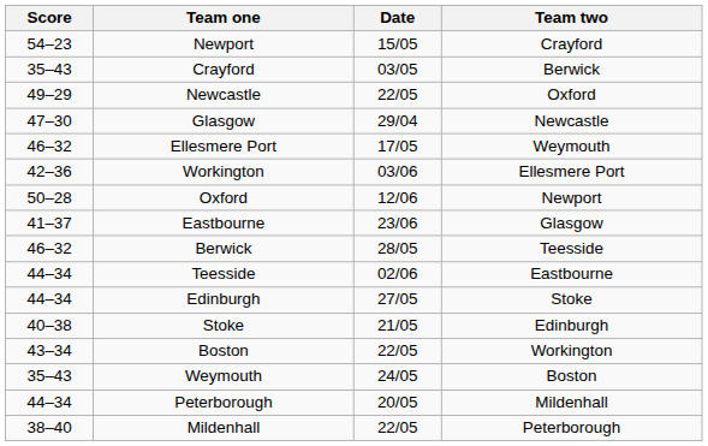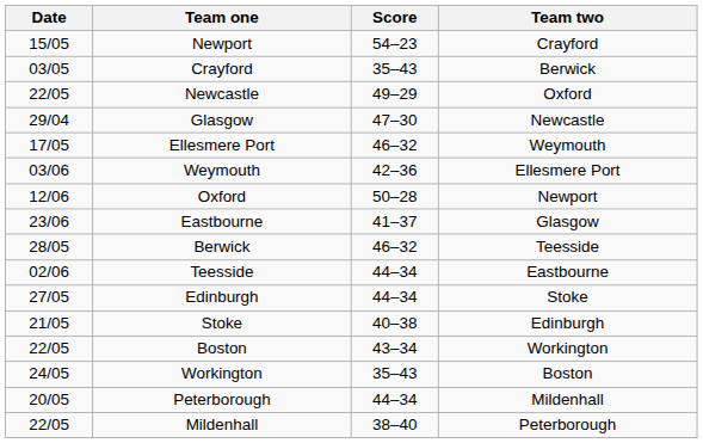columns swapped: Date <-> Score
row 7 | Team one: Workington -> Weymouth
row 15 | Team one: Weymouth -> Workington
